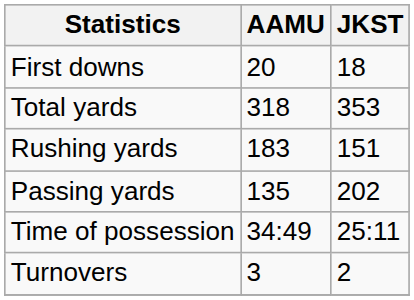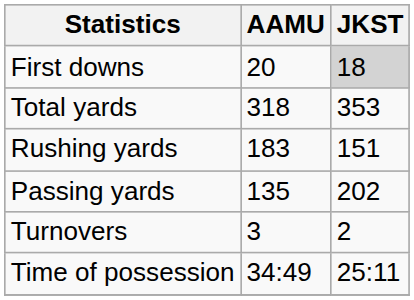First downs | JKST: no background -> lightgrey background
rows swapped: Turnovers <-> Time of possession
